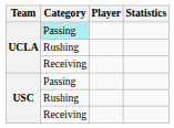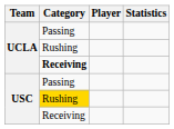UCLA / Passing | Category: paleturquoise background -> no background
UCLA / Receiving | Category: normal -> bold
USC / Rushing | Category: no background -> gold background
